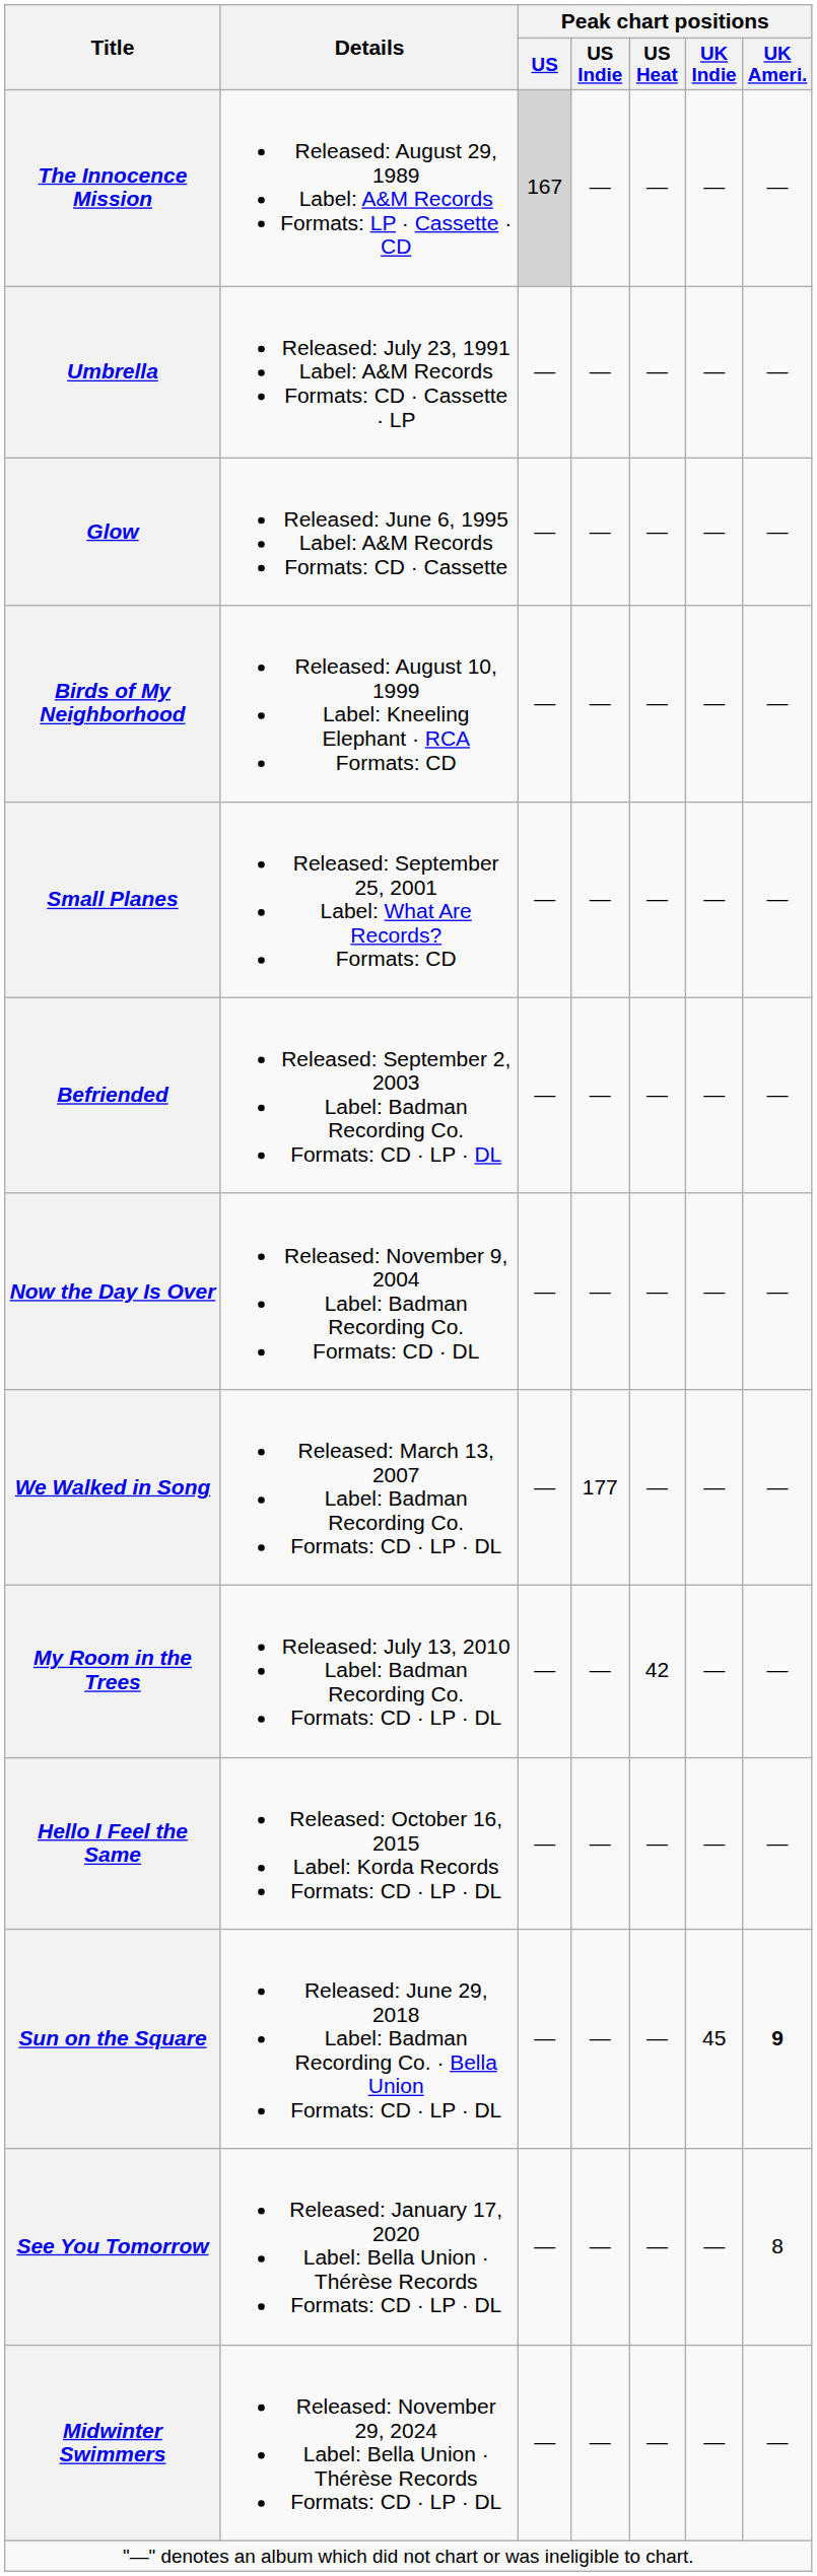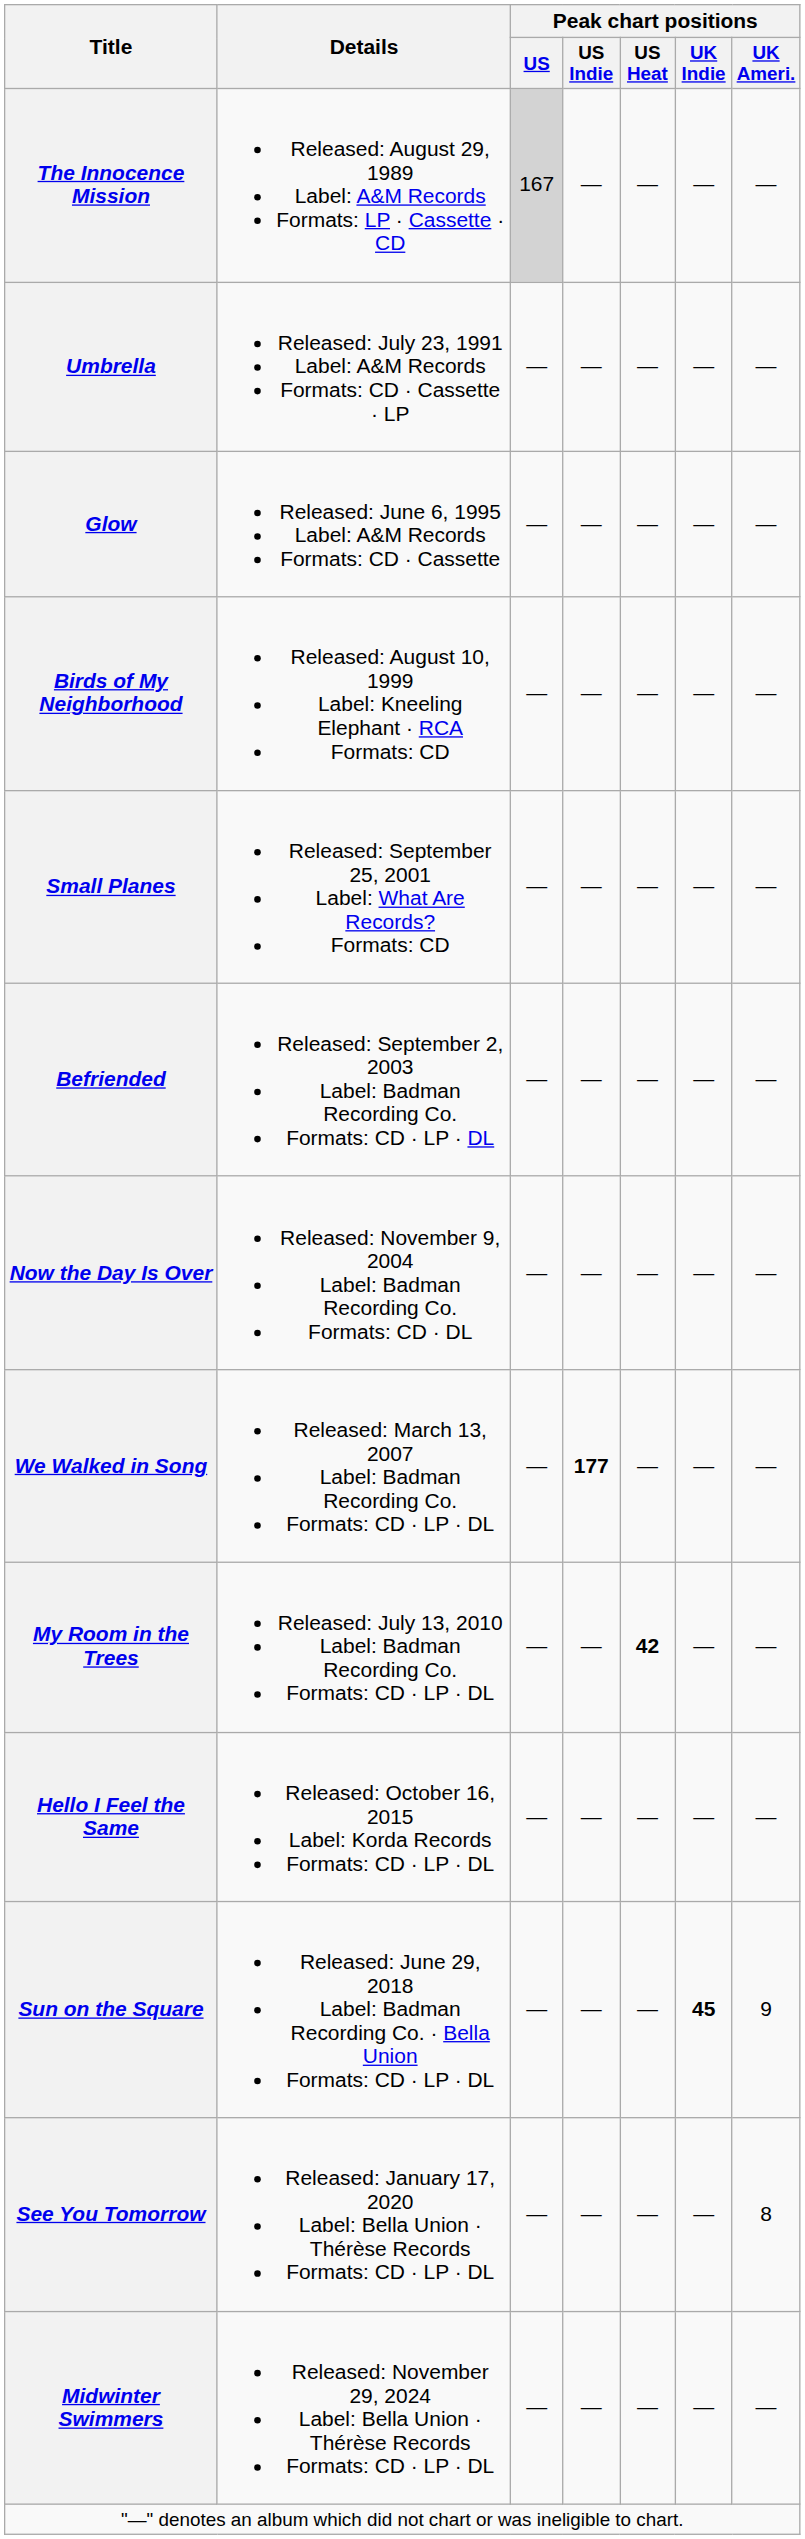We Walked in Song | Peak chart positions / US Indie: normal -> bold
My Room in the Trees | Peak chart positions / US Heat: normal -> bold
Sun on the Square | Peak chart positions / UK Indie: normal -> bold
Sun on the Square | Peak chart positions / UK Ameri.: bold -> normal
